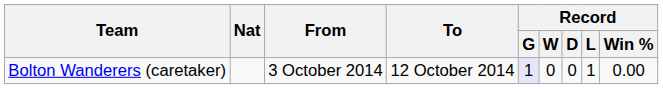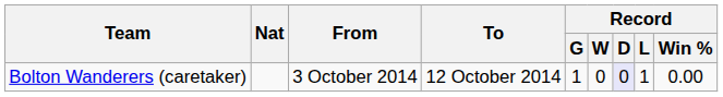Bolton Wanderers (caretaker) | Record / G: lavender background -> no background
Bolton Wanderers (caretaker) | Record / D: no background -> lavender background
